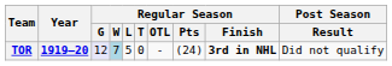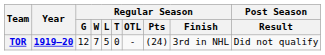TOR | Regular Season / G: lavender background -> no background
TOR | Regular Season / W: lightblue background -> no background
TOR | Regular Season / Finish: bold -> normal
